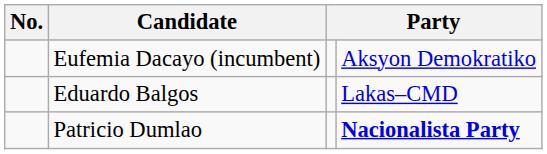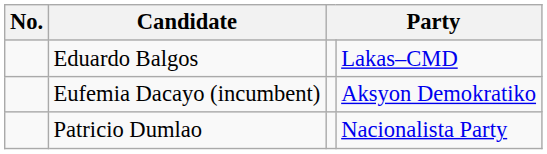rows swapped: Eduardo Balgos <-> Eufemia Dacayo (incumbent)
Patricio Dumlao | column 4: bold -> normal
